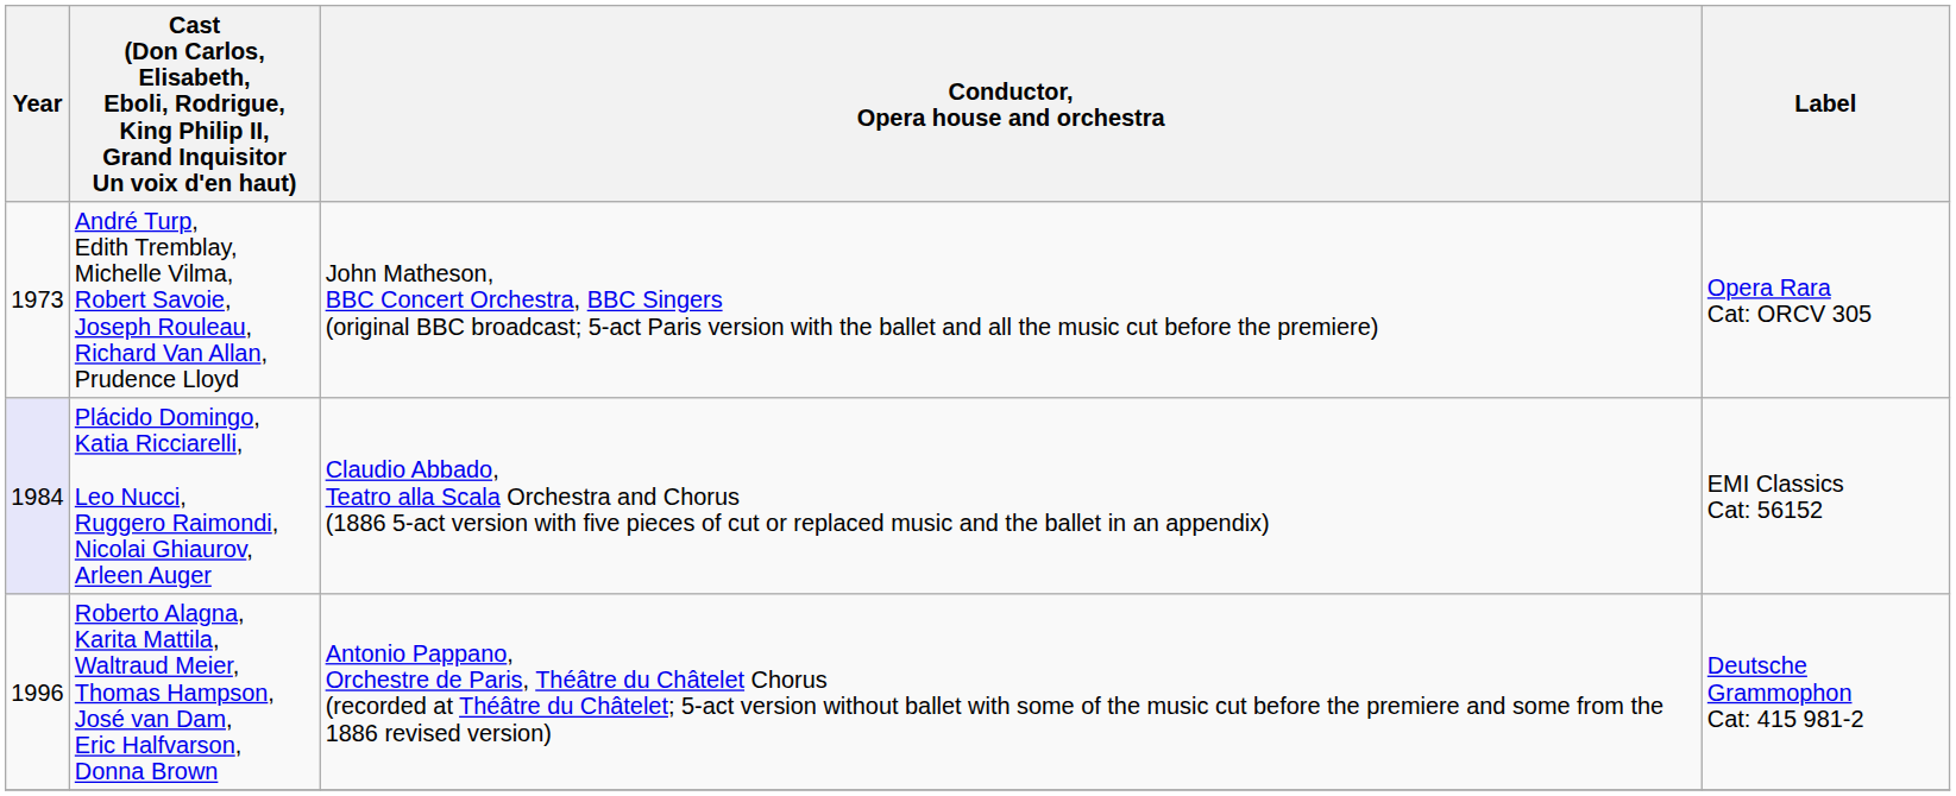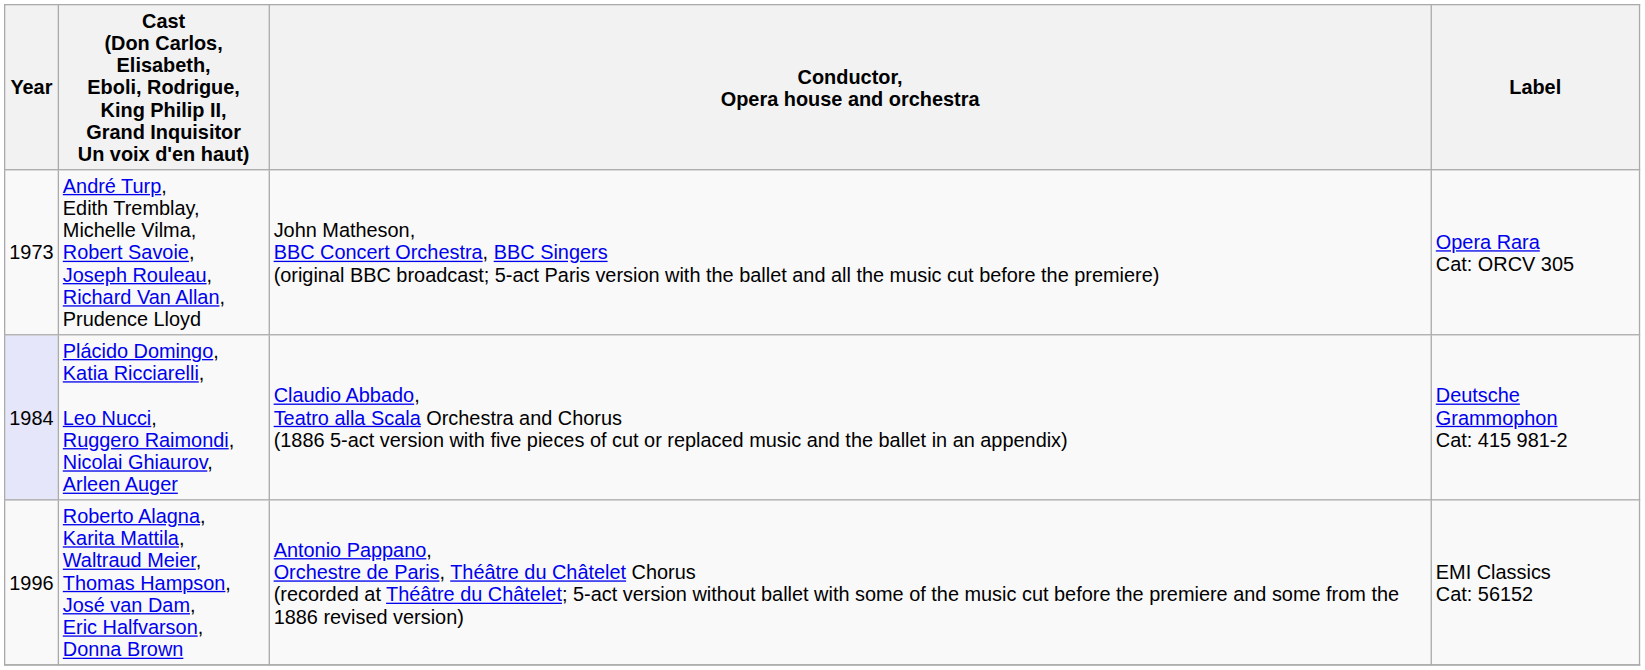row 3 | Label: EMI Classics Cat: 56152 -> Deutsche Grammophon Cat: 415 981-2
row 4 | Label: Deutsche Grammophon Cat: 415 981-2 -> EMI Classics Cat: 56152
